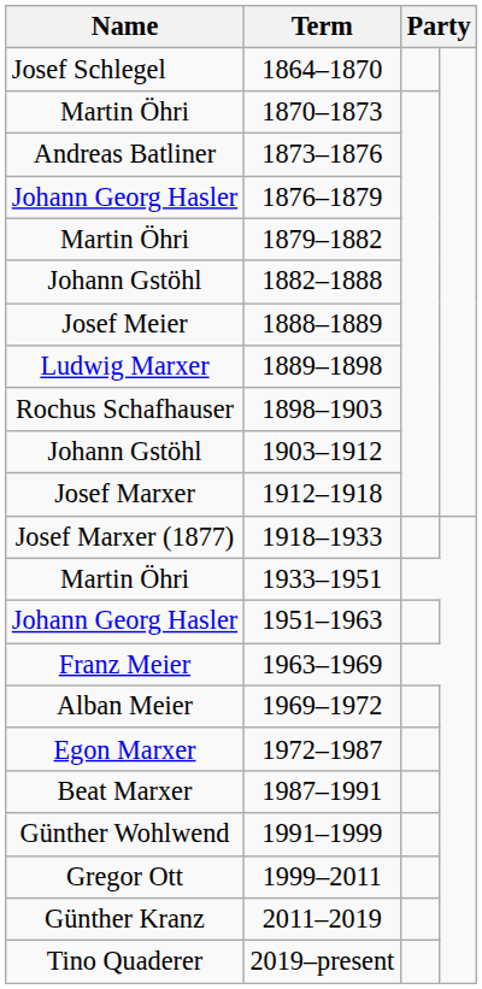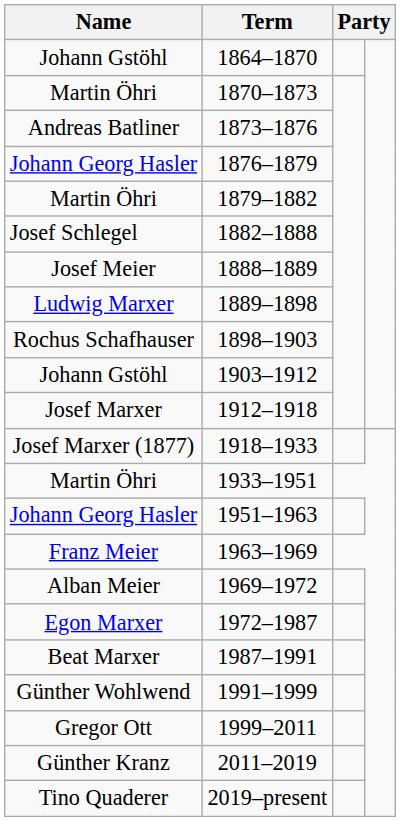1864–1870 | Name: Josef Schlegel -> Johann Gstöhl
1882–1888 | Name: Johann Gstöhl -> Josef Schlegel
